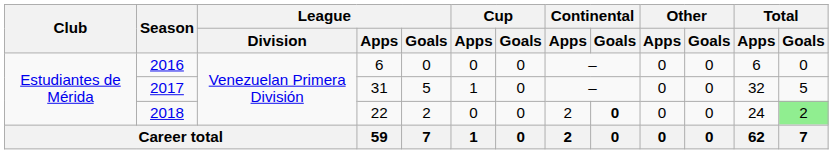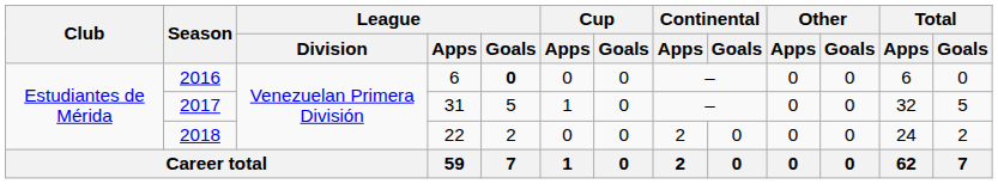2016 | League / Goals: normal -> bold
2018 | Continental / Goals: bold -> normal
2018 | Total / Goals: lightgreen background -> no background
